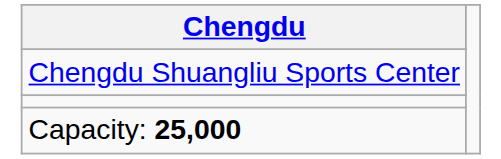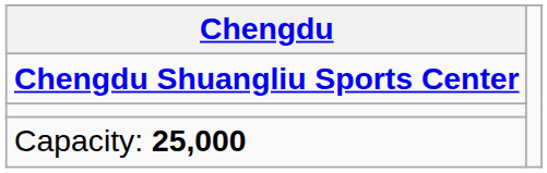Chengdu Shuangliu Sports Center | Chengdu: normal -> bold
